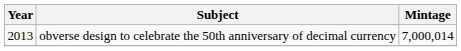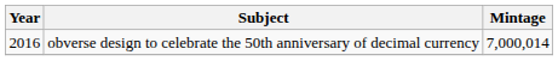row 2 | Year: 2013 -> 2016
